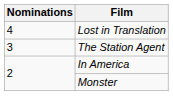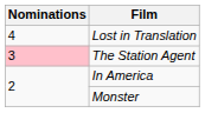The Station Agent | Nominations: no background -> pink background
